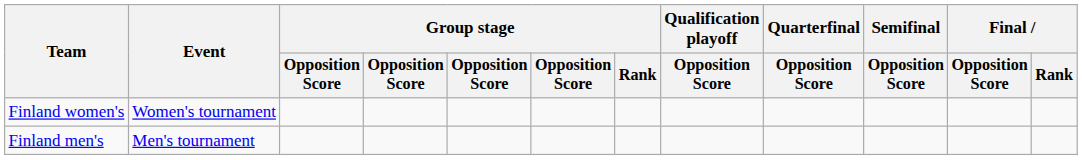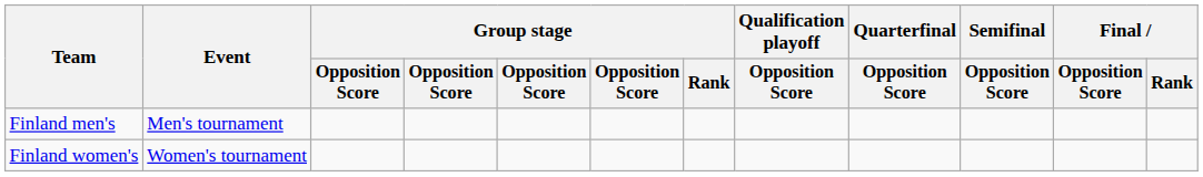rows swapped: Finland men's <-> Finland women's
